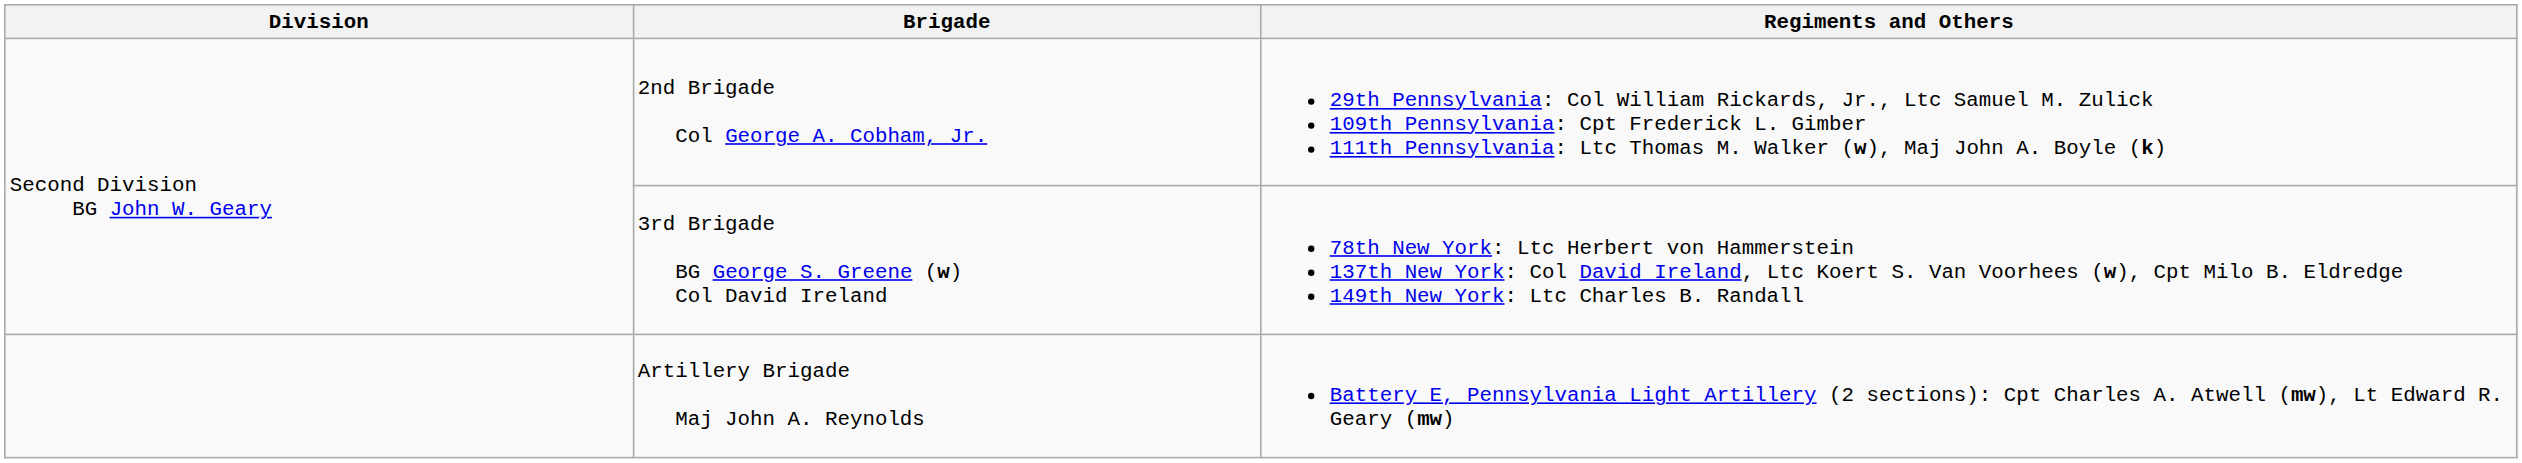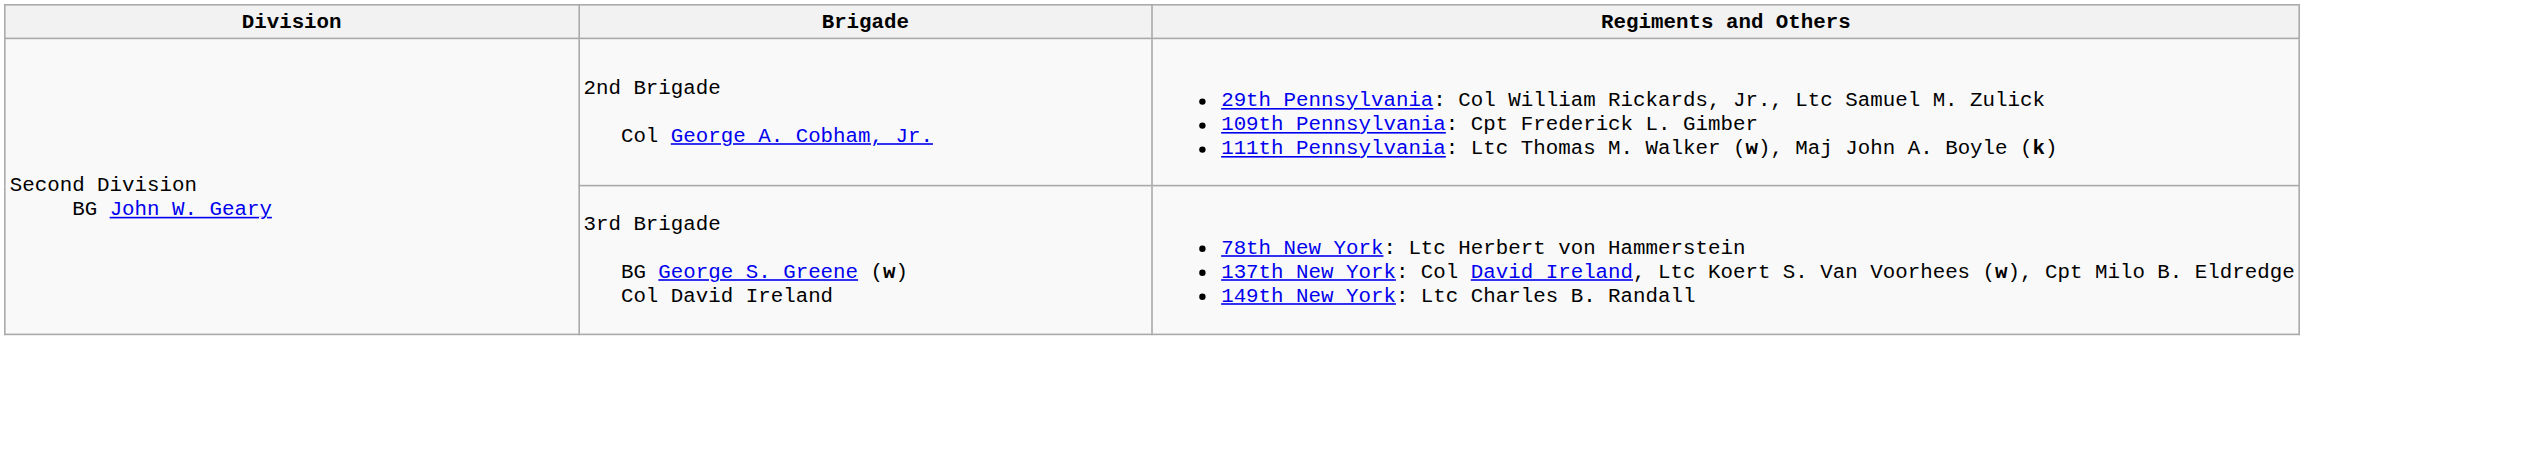- row: Artillery Brigade Maj John A. Reynolds | Battery E, Pennsylvania Light Artillery (2 sections): Cpt Charles A. Atwell (mw), Lt Edward R. Geary (mw)
